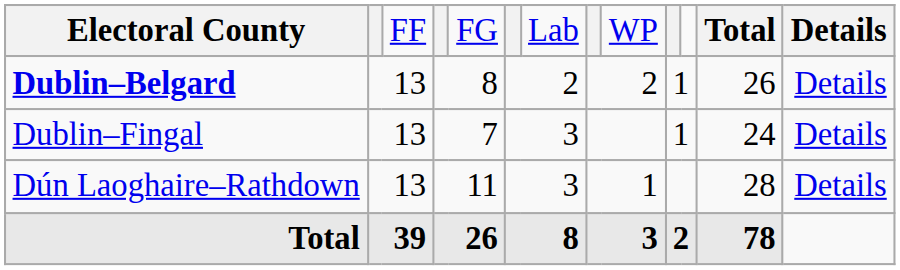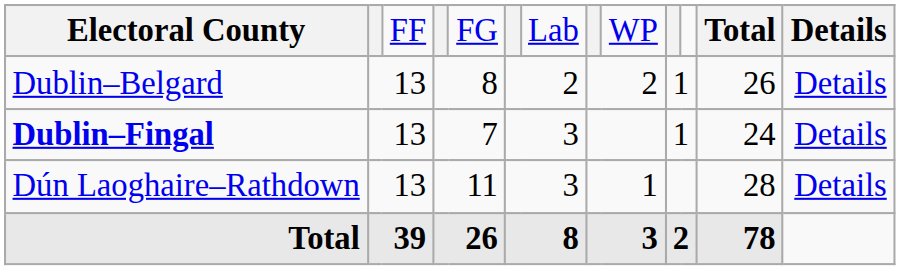Dublin–Belgard | column 1: bold -> normal
Dublin–Fingal | column 1: normal -> bold
